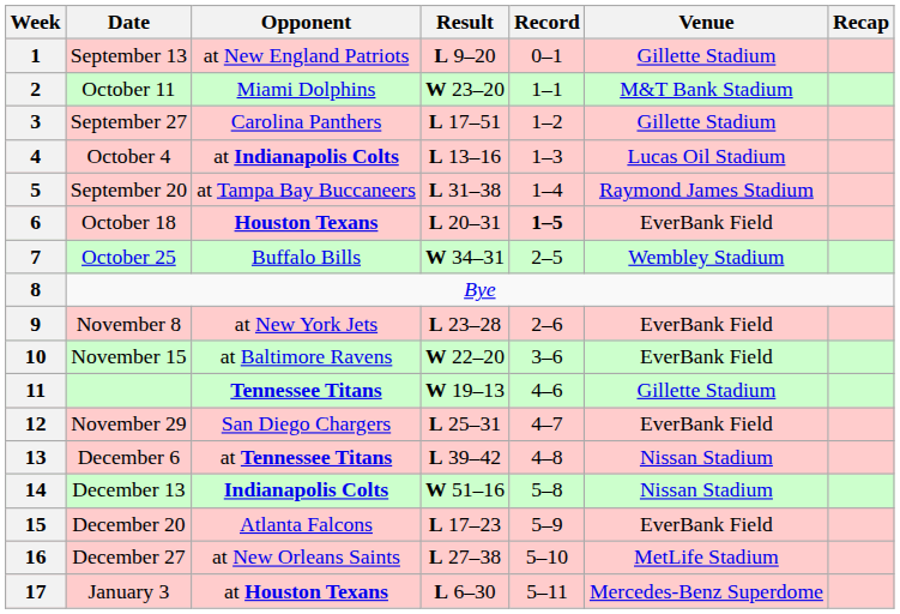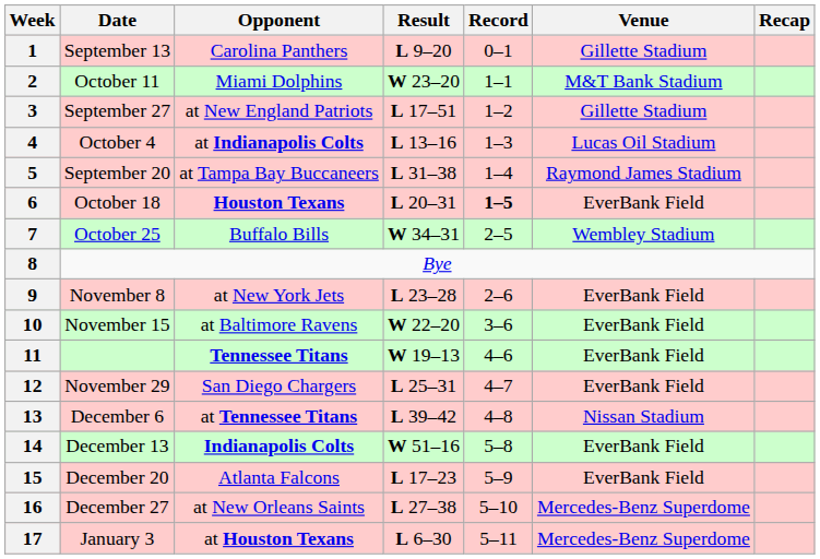1 | Opponent: at New England Patriots -> Carolina Panthers
3 | Opponent: Carolina Panthers -> at New England Patriots
11 | Venue: Gillette Stadium -> EverBank Field
14 | Venue: Nissan Stadium -> EverBank Field
16 | Venue: MetLife Stadium -> Mercedes-Benz Superdome
